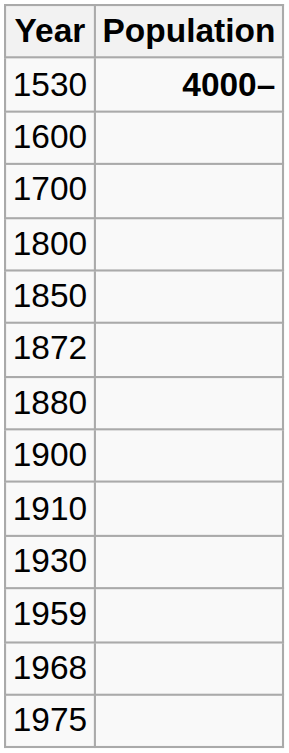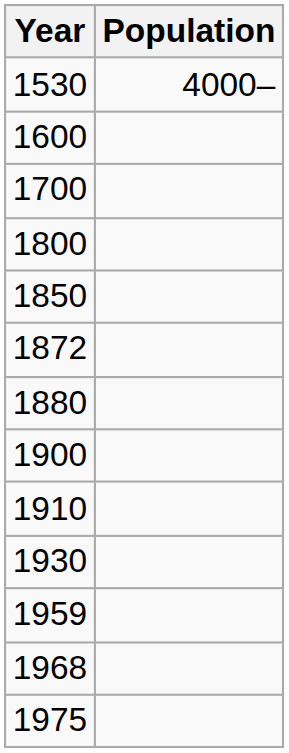1530 | column 2: bold -> normal
